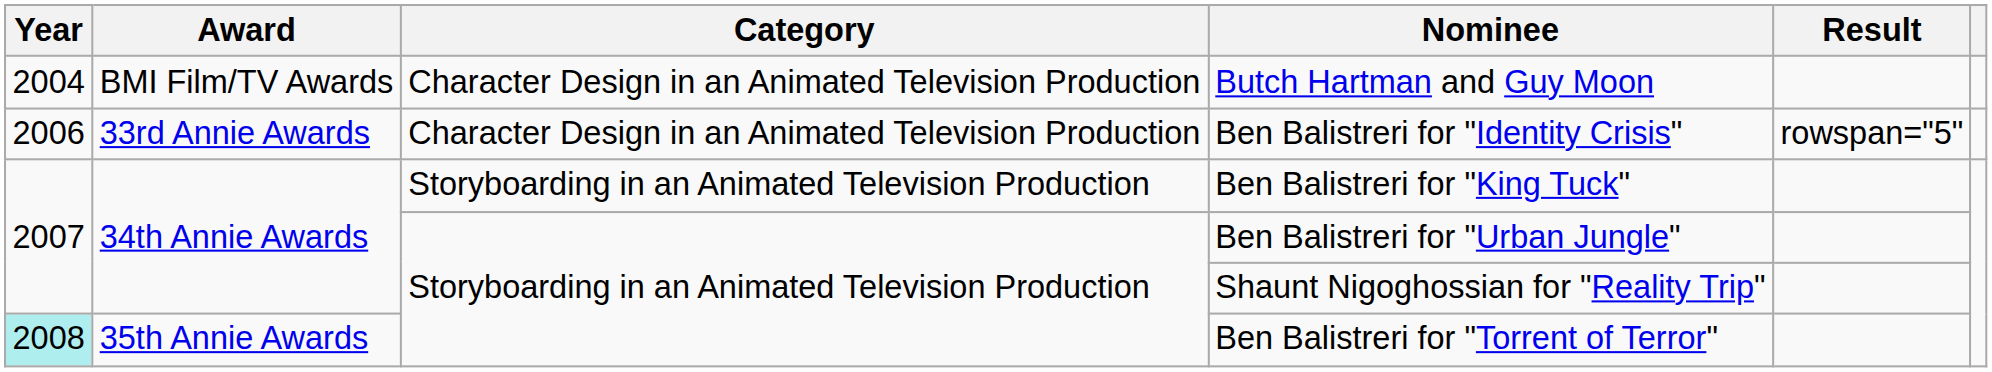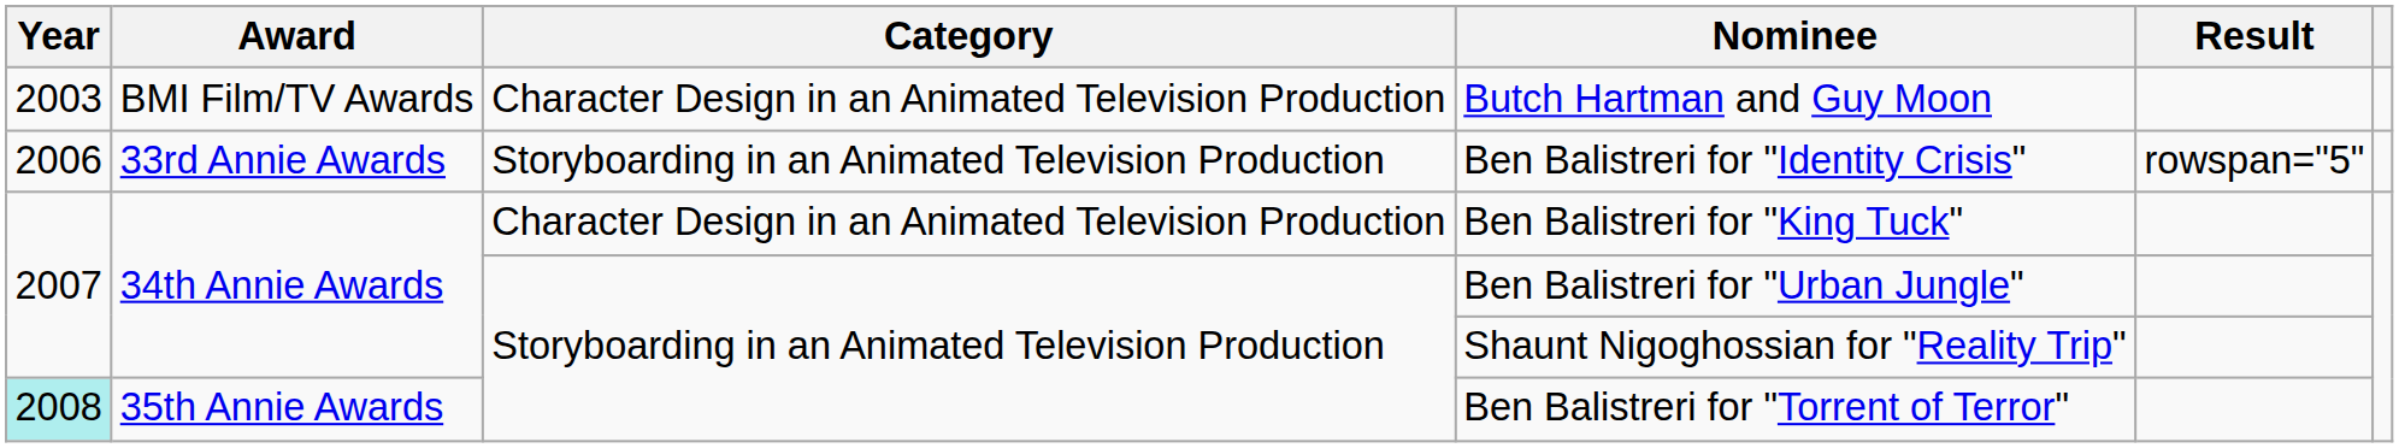Butch Hartman and Guy Moon | Year: 2004 -> 2003
Ben Balistreri for "Identity Crisis" | Category: Character Design in an Animated Television Production -> Storyboarding in an Animated Television Production
Ben Balistreri for "King Tuck" | Category: Storyboarding in an Animated Television Production -> Character Design in an Animated Television Production
